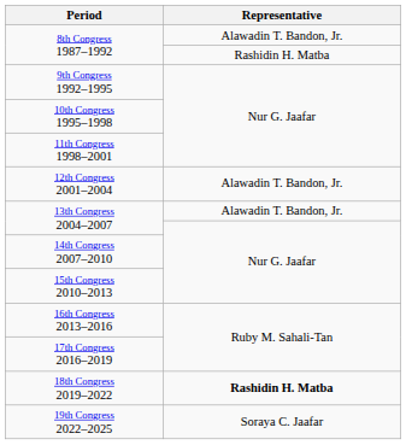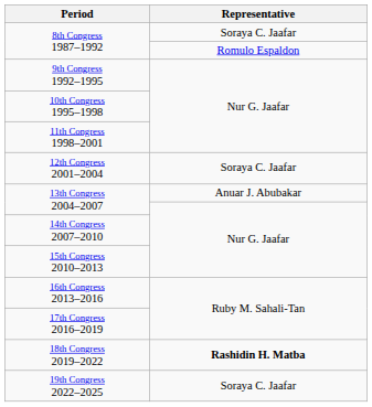row 2 | Representative: Alawadin T. Bandon, Jr. -> Soraya C. Jaafar
row 3 | Representative: Rashidin H. Matba -> Romulo Espaldon
row 7 | Representative: Alawadin T. Bandon, Jr. -> Soraya C. Jaafar
row 8 | Representative: Alawadin T. Bandon, Jr. -> Anuar J. Abubakar
